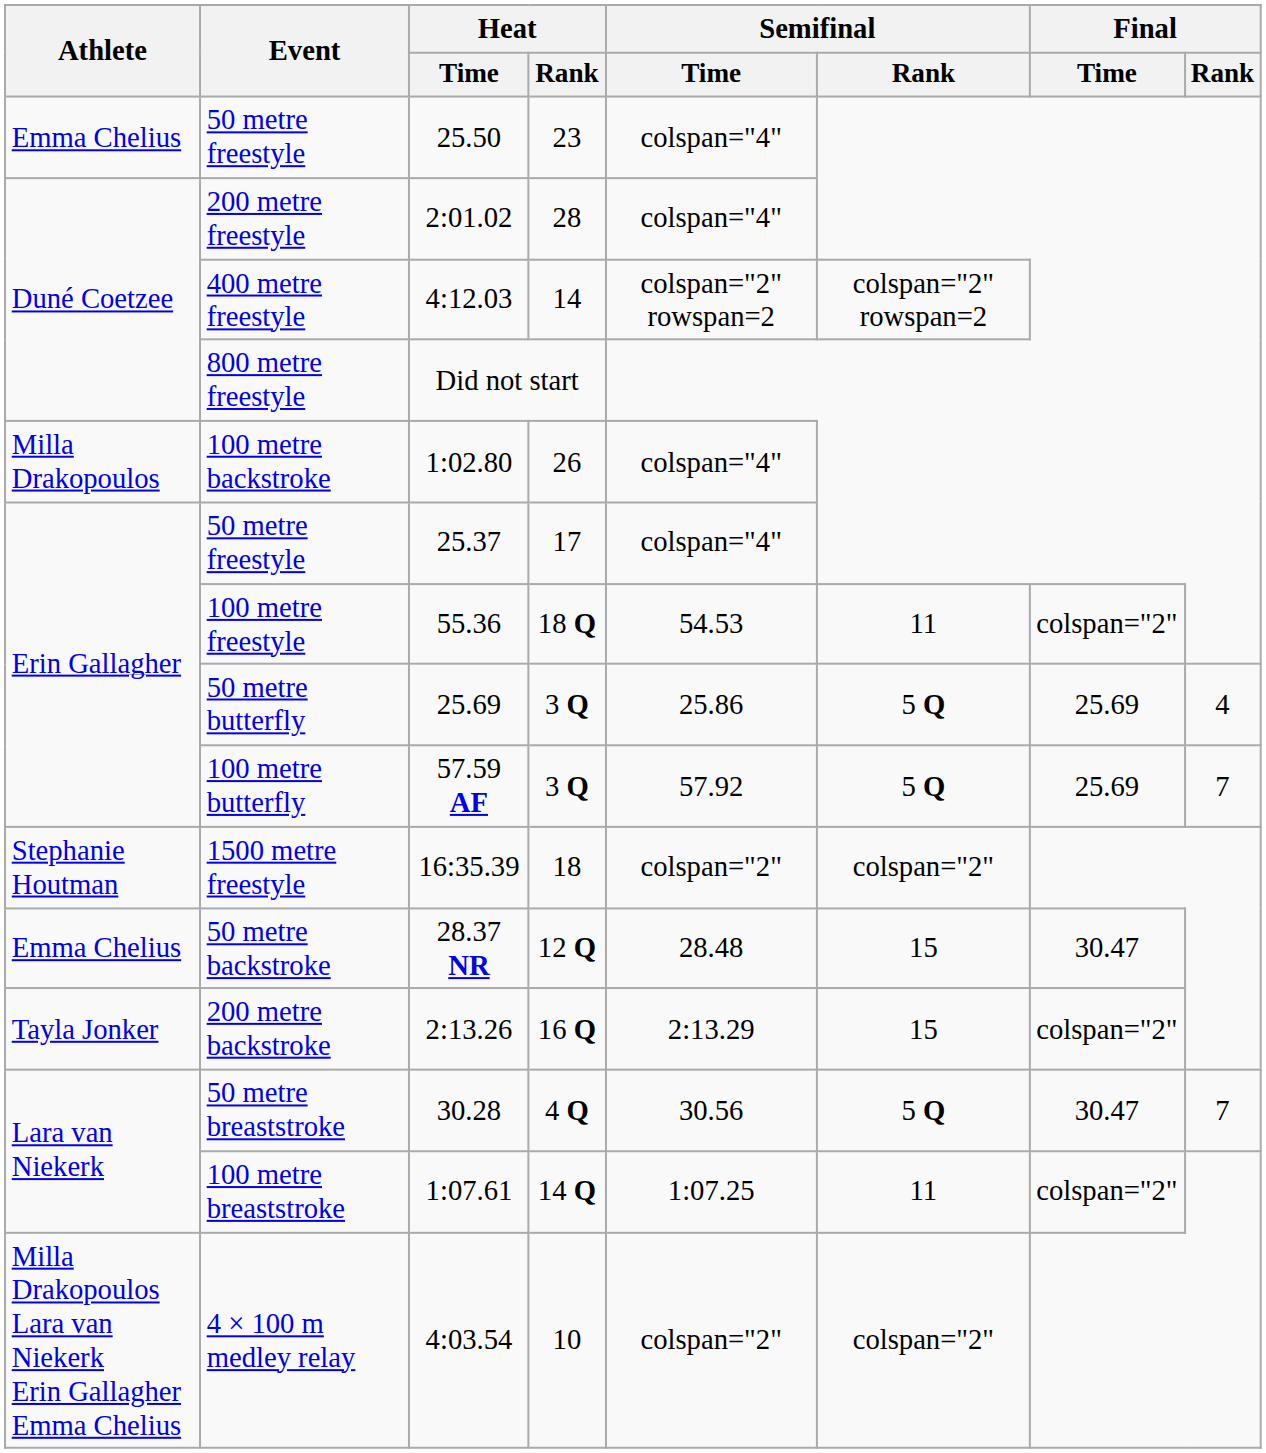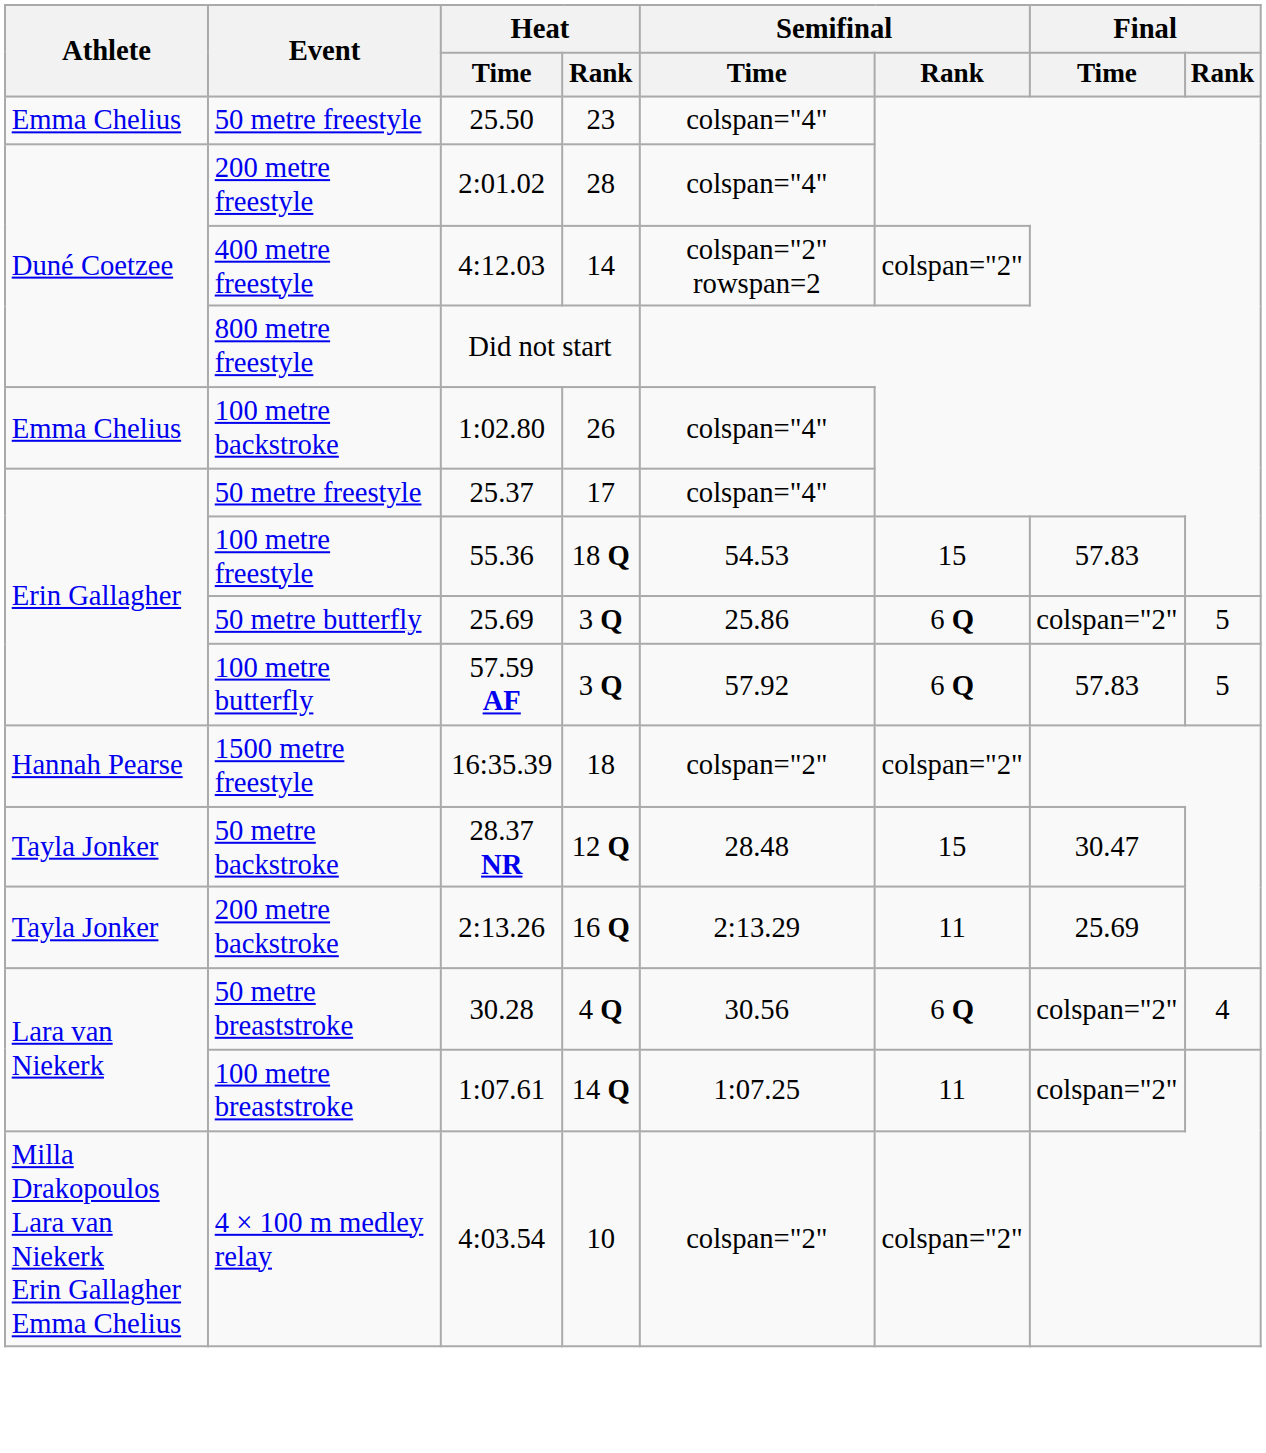400 metre freestyle | Semifinal / Rank: colspan="2" rowspan=2 -> colspan="2"
100 metre backstroke | Athlete: Milla Drakopoulos -> Emma Chelius
100 metre freestyle | Semifinal / Rank: 11 -> 15
100 metre freestyle | Final / Time: colspan="2" -> 57.83
50 metre butterfly | Semifinal / Rank: 5 Q -> 6 Q
50 metre butterfly | Final / Time: 25.69 -> colspan="2"
50 metre butterfly | Final / Rank: 4 -> 5
100 metre butterfly | Semifinal / Rank: 5 Q -> 6 Q
100 metre butterfly | Final / Time: 25.69 -> 57.83
100 metre butterfly | Final / Rank: 7 -> 5
1500 metre freestyle | Athlete: Stephanie Houtman -> Hannah Pearse
50 metre backstroke | Athlete: Emma Chelius -> Tayla Jonker
200 metre backstroke | Semifinal / Rank: 15 -> 11
200 metre backstroke | Final / Time: colspan="2" -> 25.69
50 metre breaststroke | Semifinal / Rank: 5 Q -> 6 Q
50 metre breaststroke | Final / Time: 30.47 -> colspan="2"
50 metre breaststroke | Final / Rank: 7 -> 4
